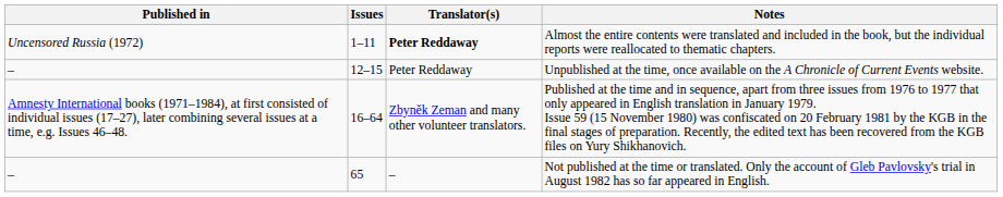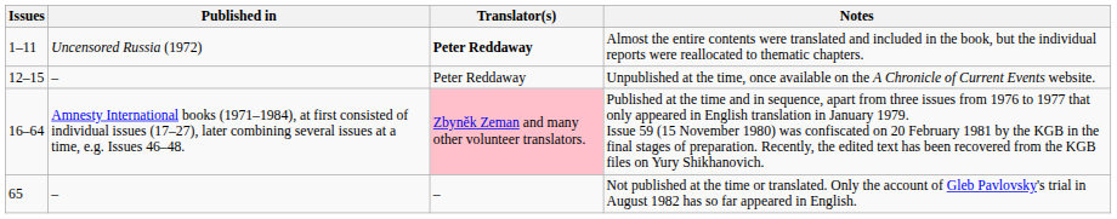columns swapped: Issues <-> Published in
row 4 | Translator(s): no background -> pink background
